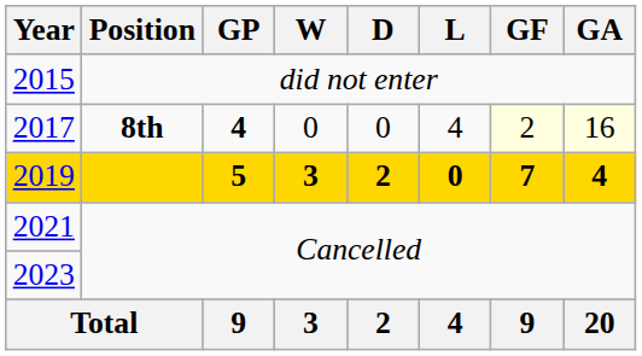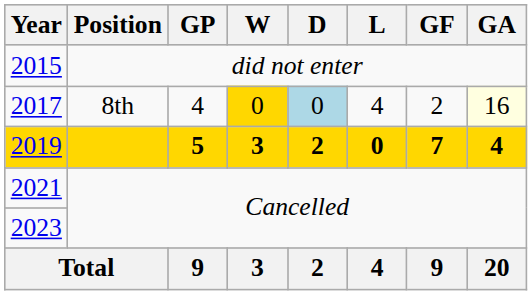2017 | Position: bold -> normal
2017 | GP: bold -> normal
2017 | W: no background -> gold background
2017 | D: no background -> lightblue background
2017 | GF: lightyellow background -> no background
